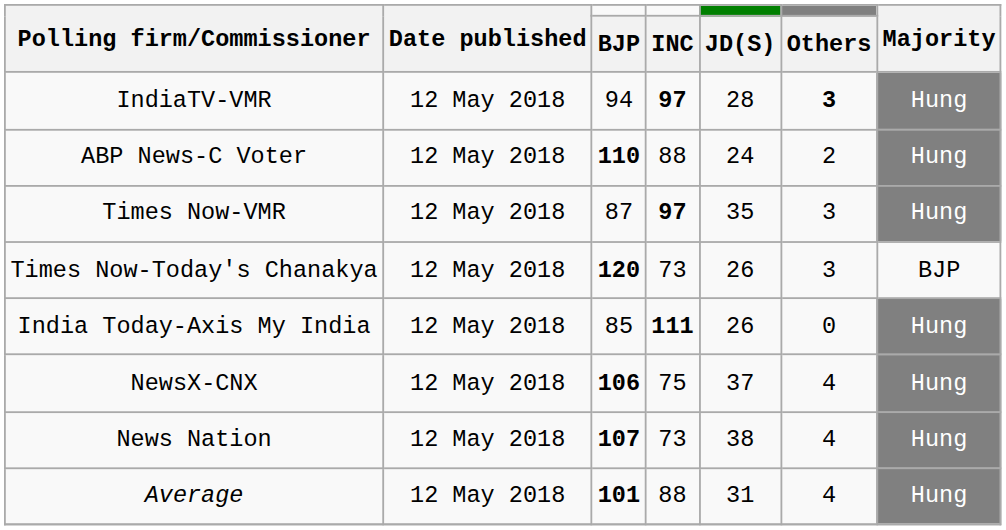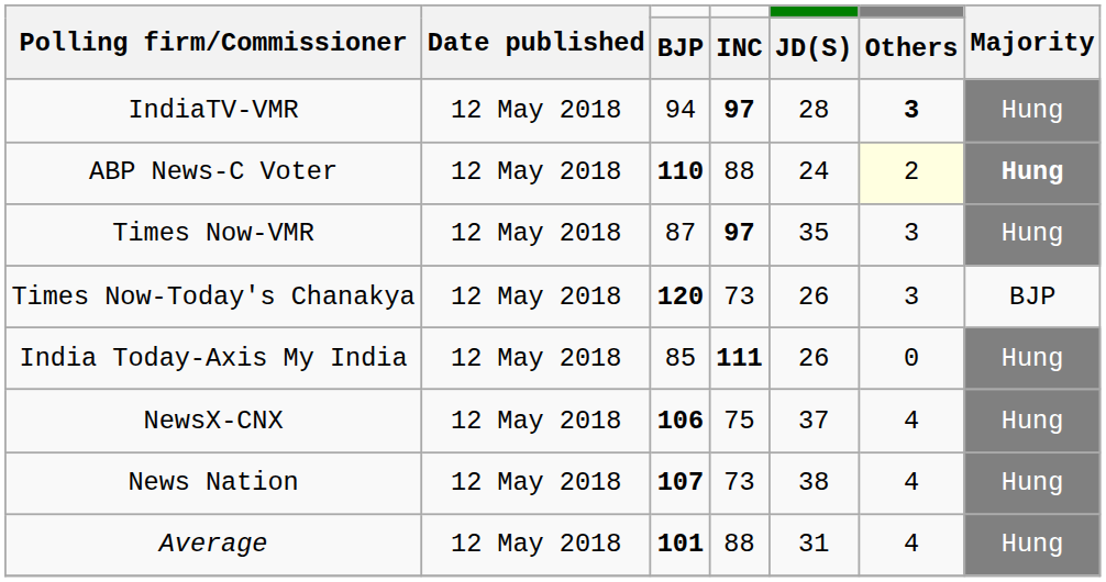ABP News-C Voter | Others: no background -> lightyellow background
ABP News-C Voter | Majority: normal -> bold
